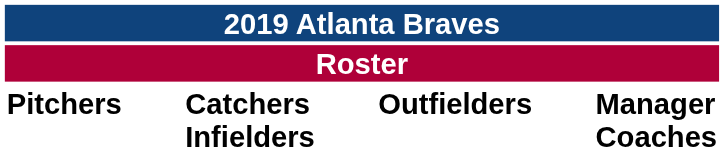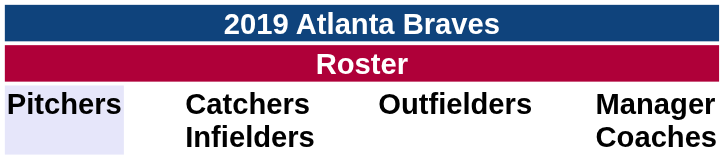Pitchers | column 1: no background -> lavender background
